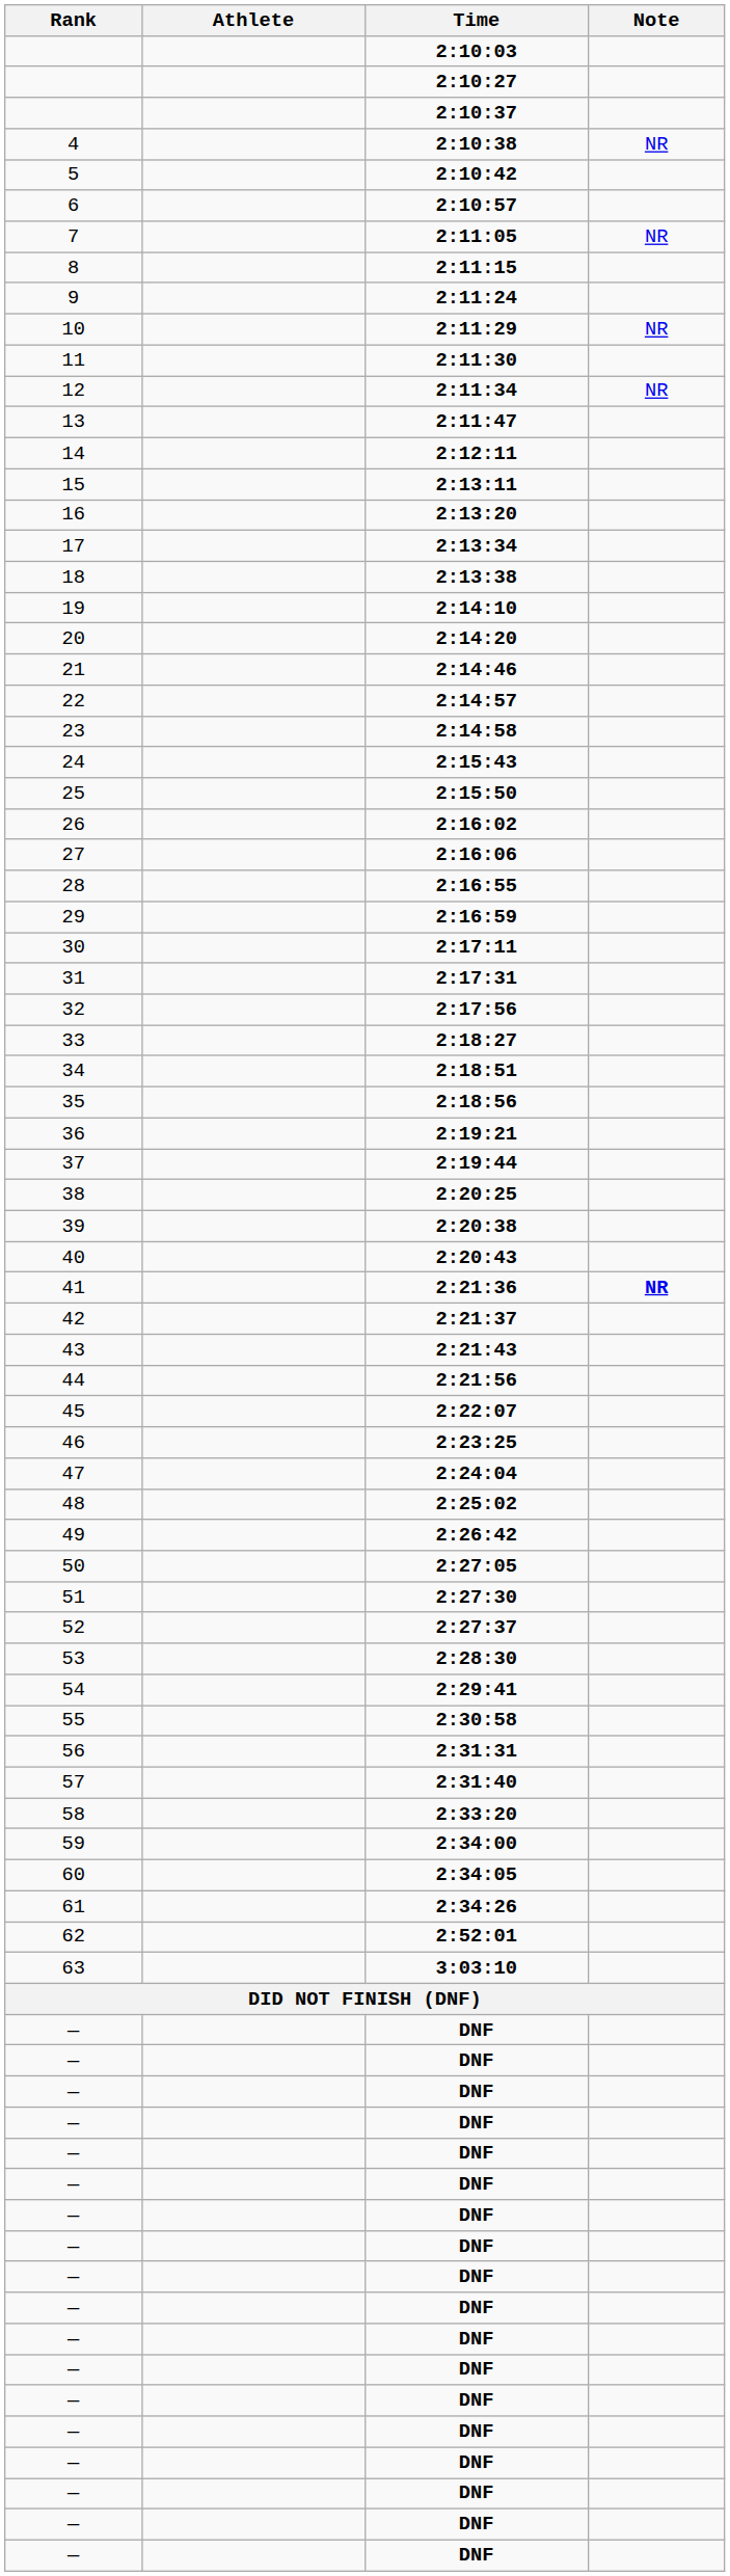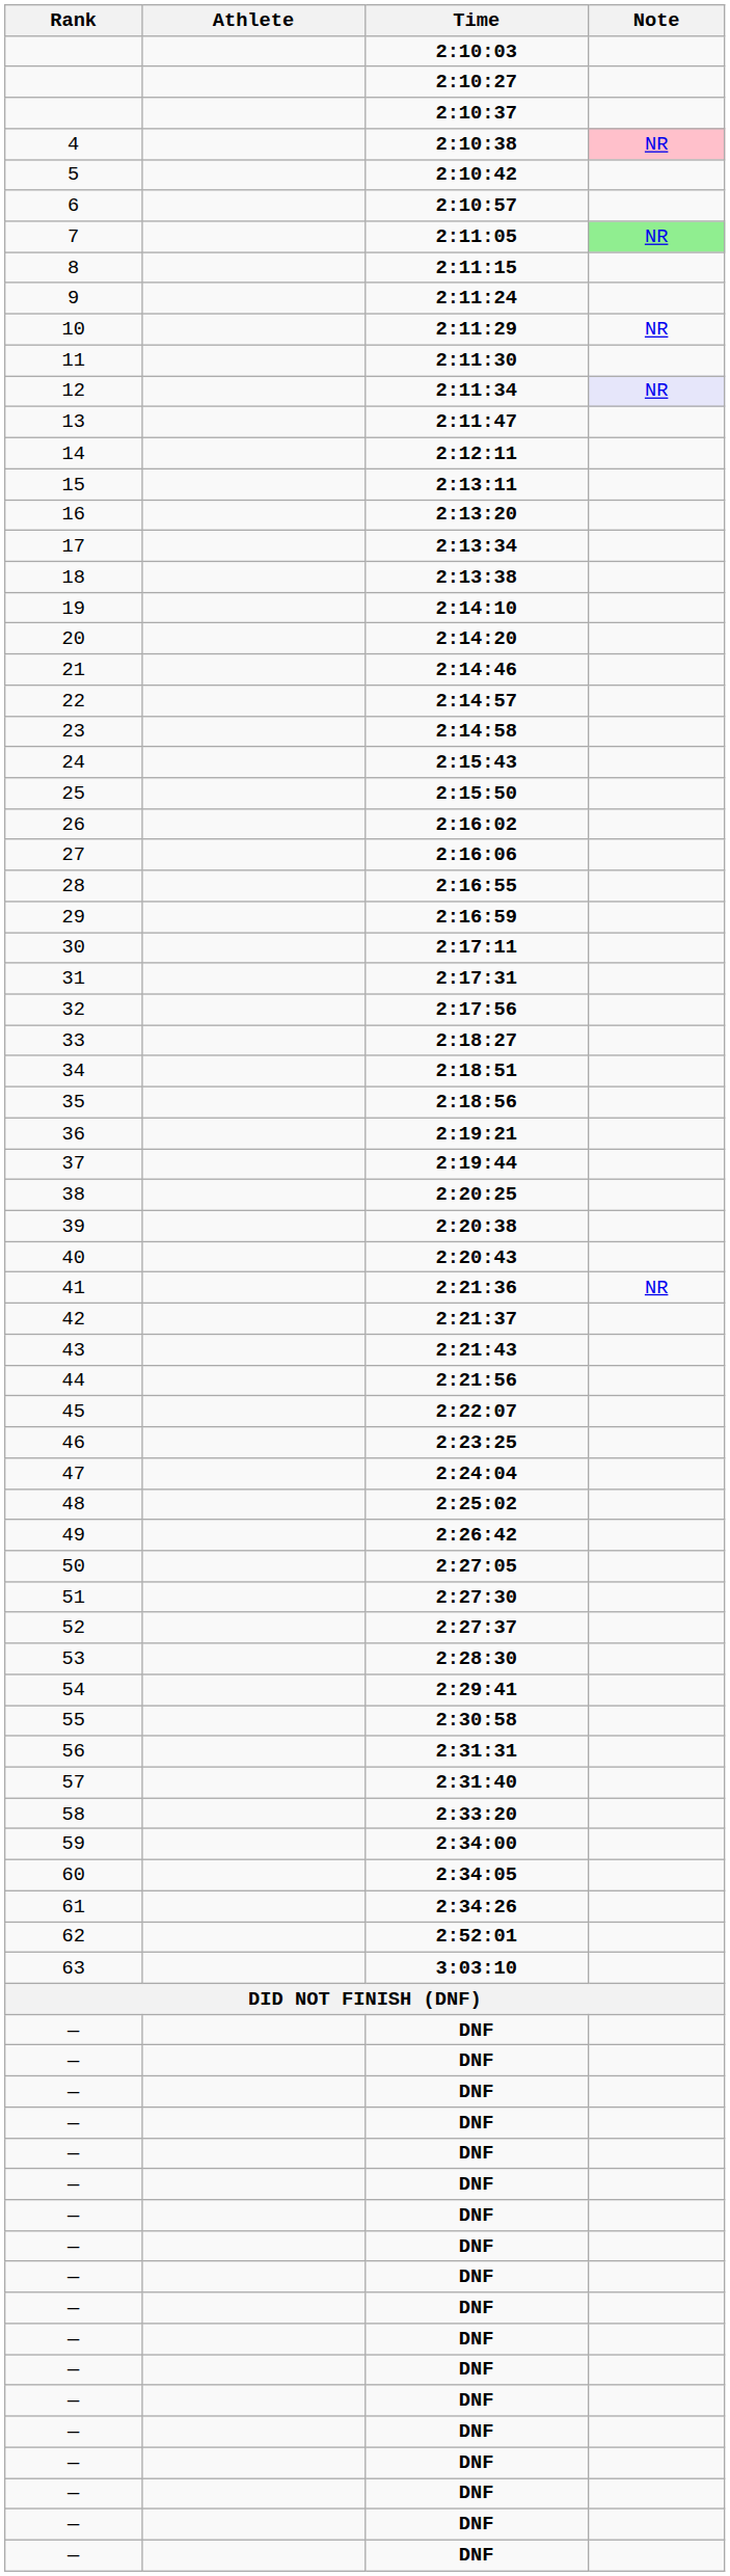2:10:38 | Note: no background -> pink background
2:11:05 | Note: no background -> lightgreen background
2:11:34 | Note: no background -> lavender background
2:21:36 | Note: bold -> normal
